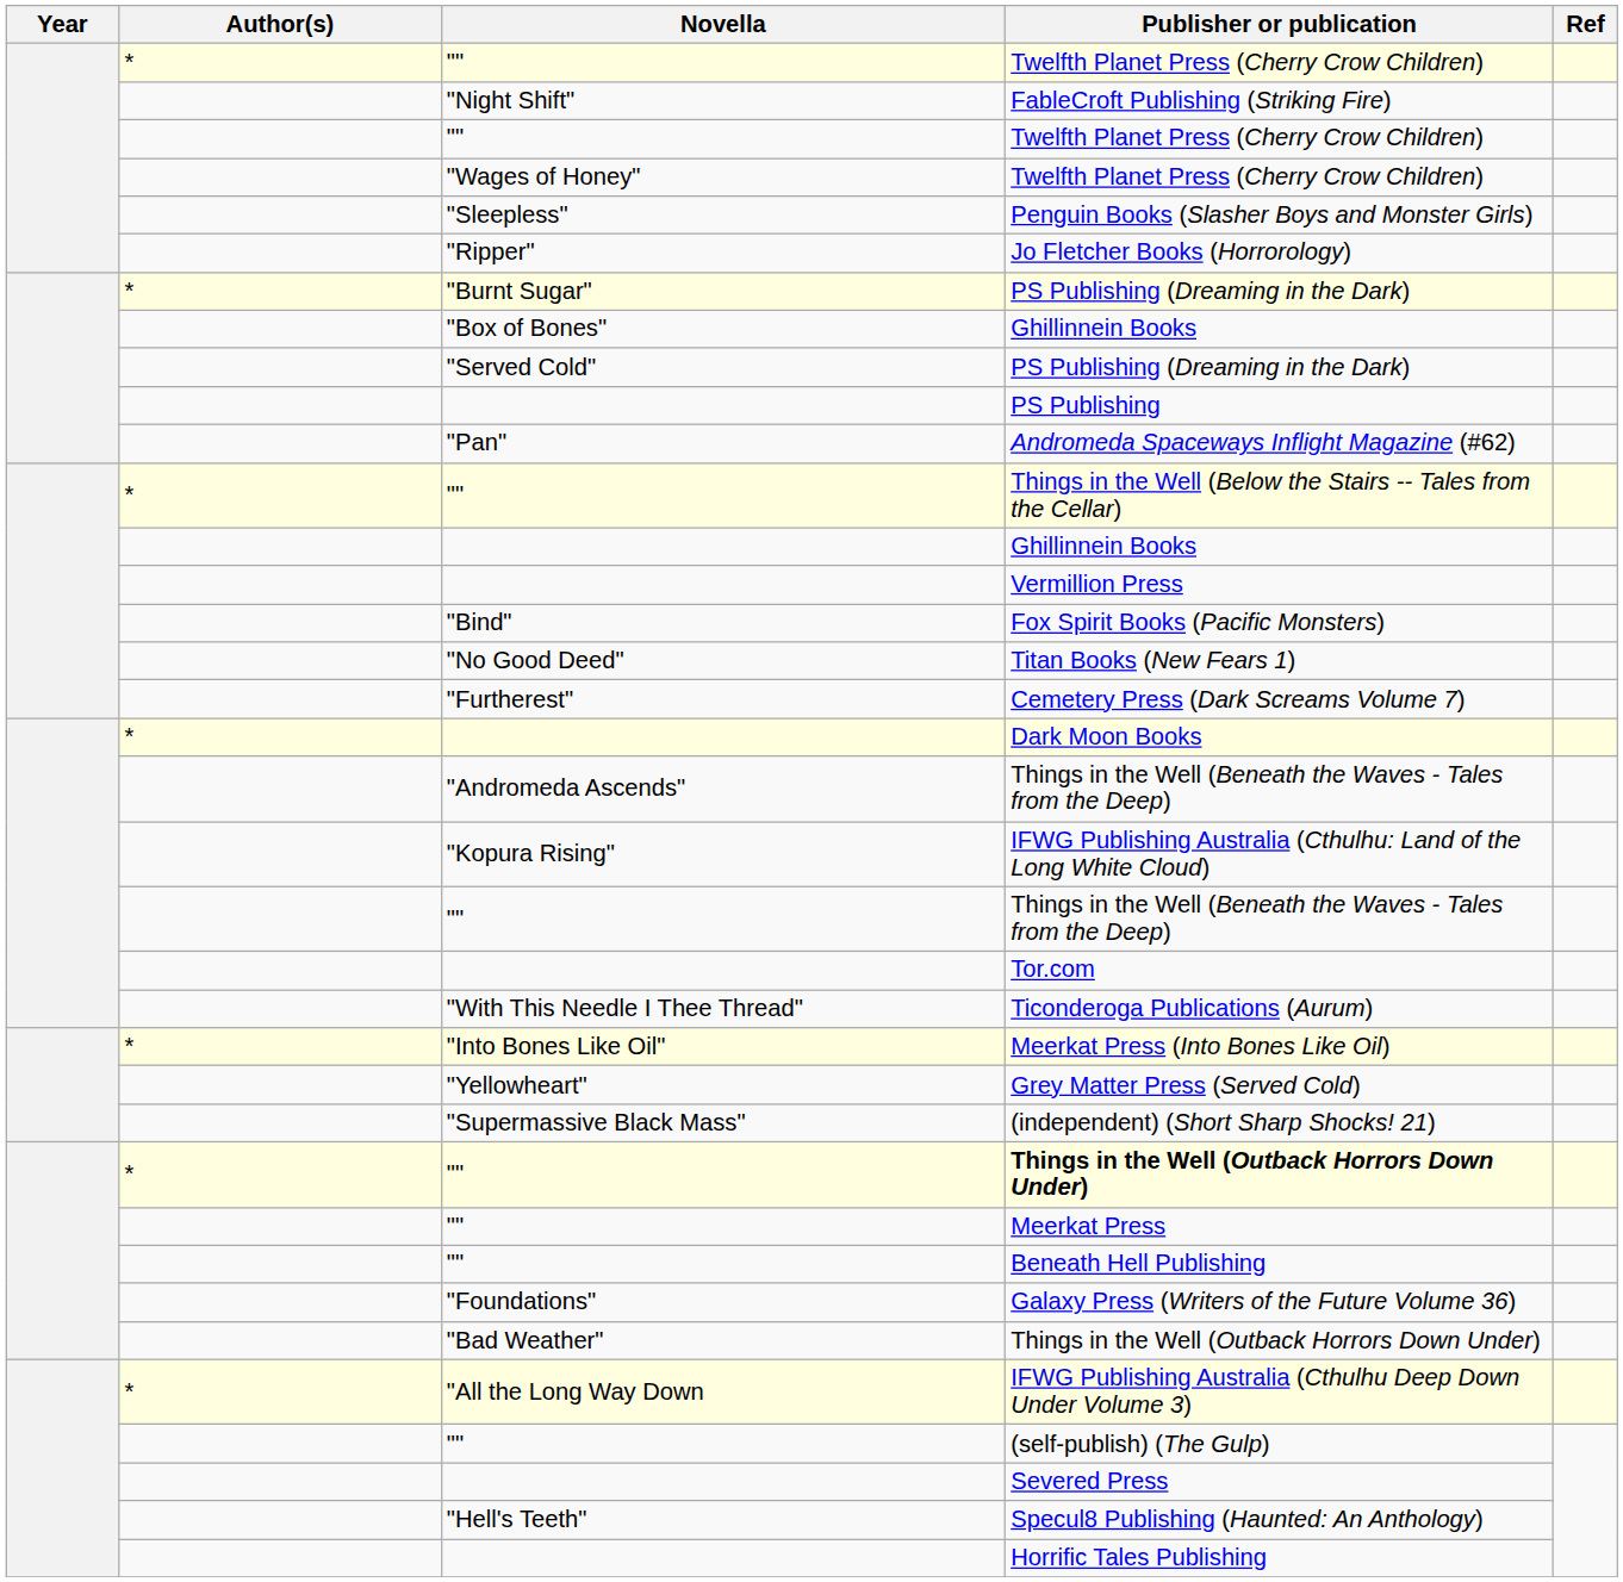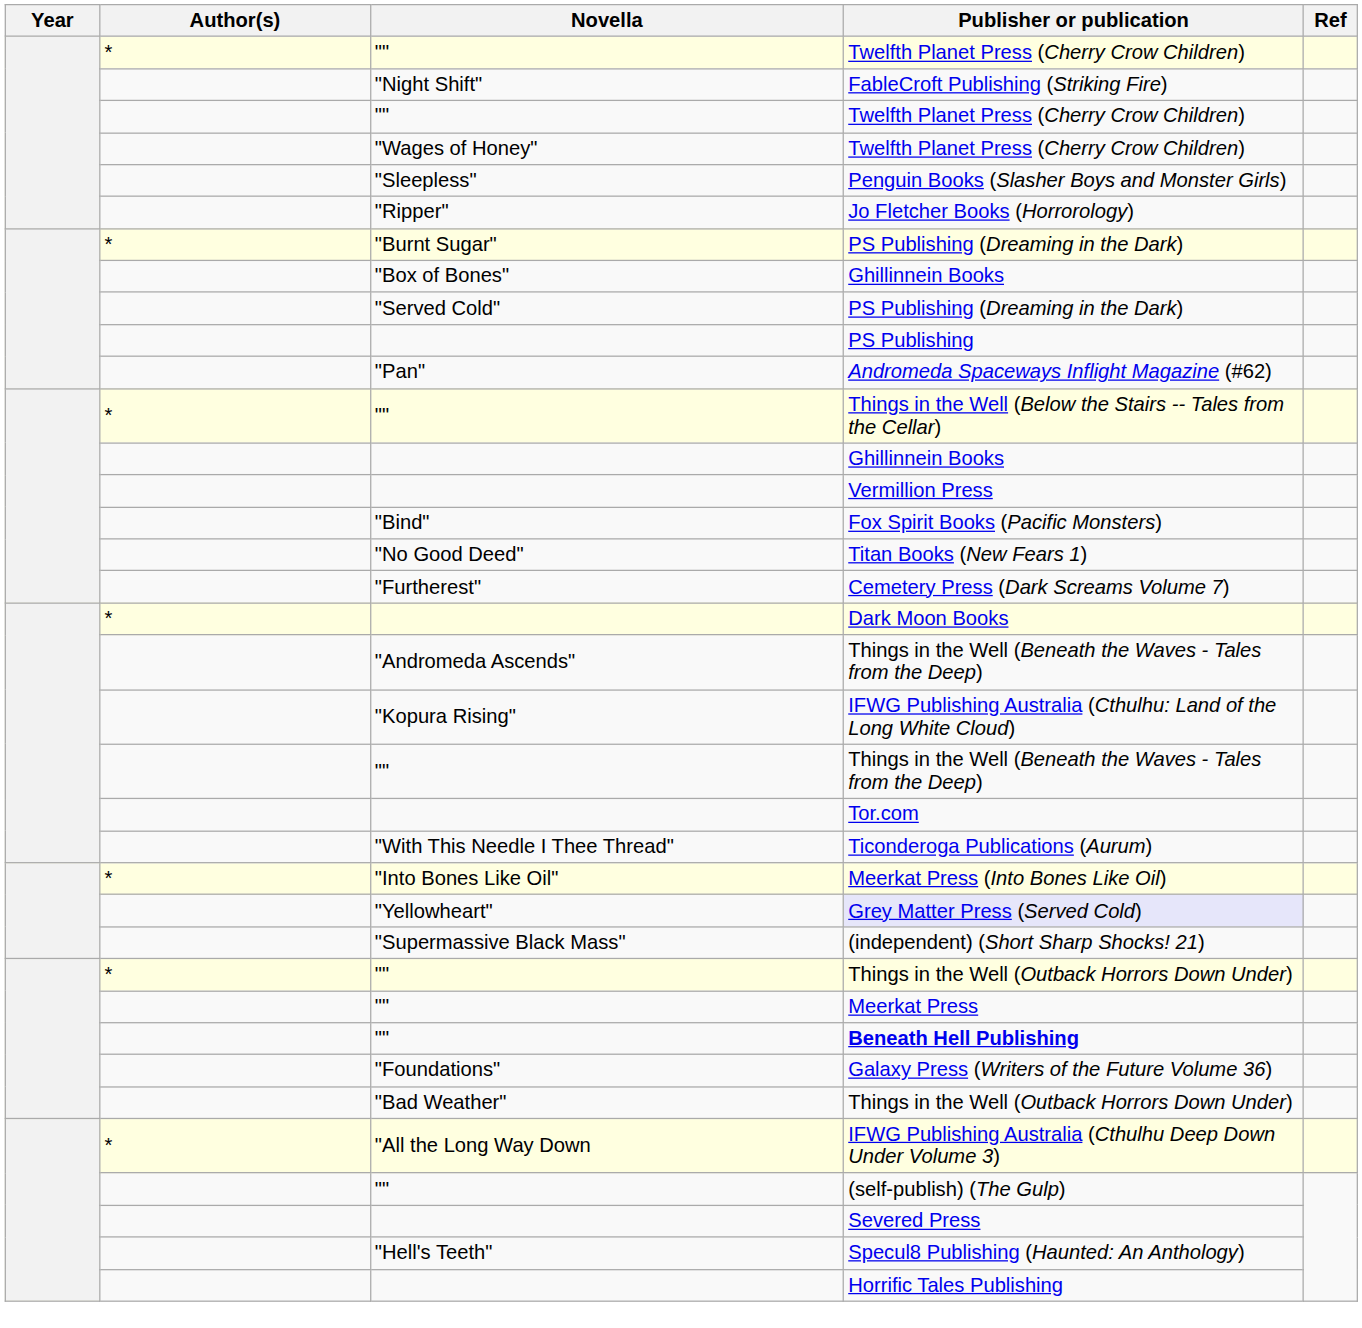Grey Matter Press (Served Cold) | Publisher or publication: no background -> lavender background
"" / Things in the Well (Outback Horrors Down Under) | Publisher or publication: bold -> normal
Beneath Hell Publishing | Publisher or publication: normal -> bold
